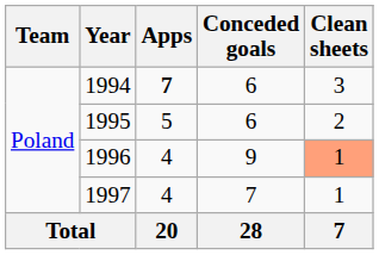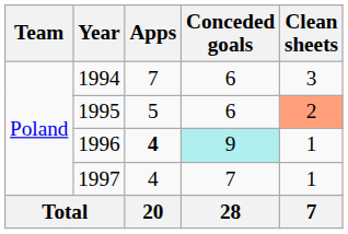1994 | Apps: bold -> normal
1995 | Clean sheets: no background -> lightsalmon background
1996 | Apps: normal -> bold
1996 | Conceded goals: no background -> paleturquoise background
1996 | Clean sheets: lightsalmon background -> no background
